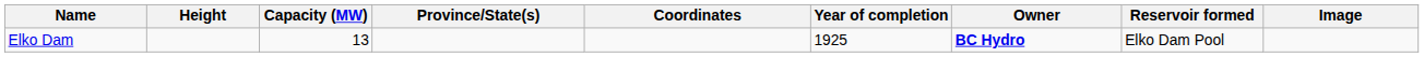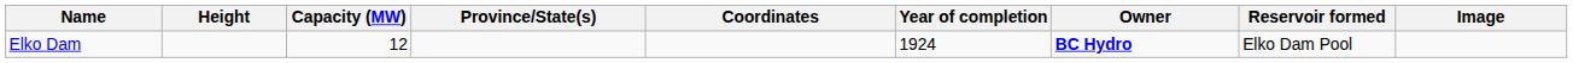Elko Dam | Capacity (MW): 13 -> 12
Elko Dam | Year of completion: 1925 -> 1924
